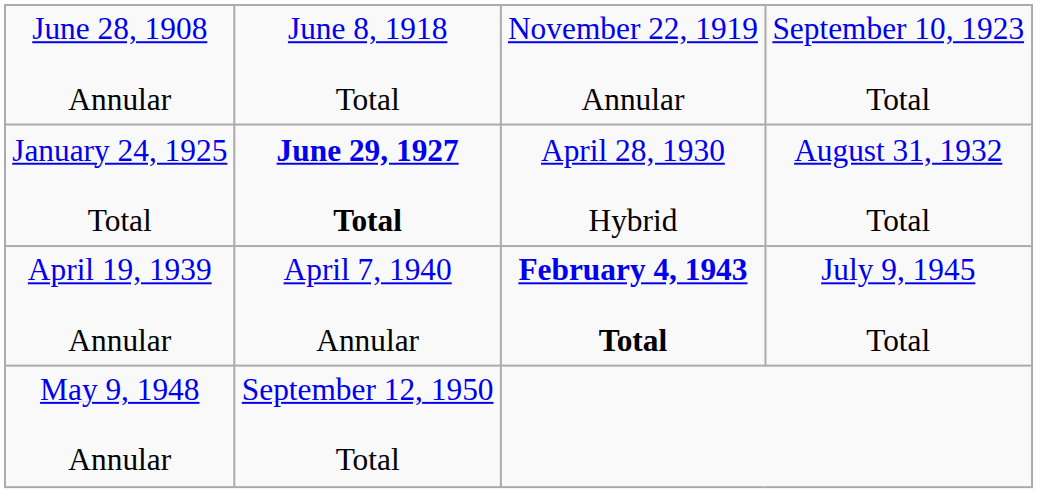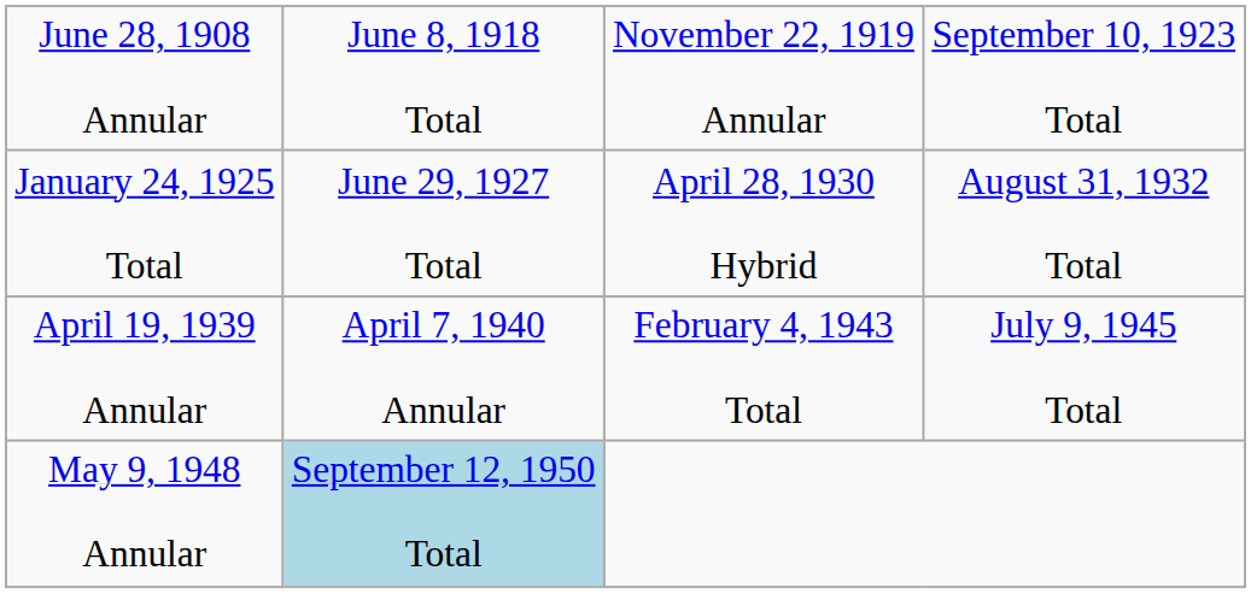row 2 | column 2: bold -> normal
row 3 | column 3: bold -> normal
row 4 | column 2: no background -> lightblue background
